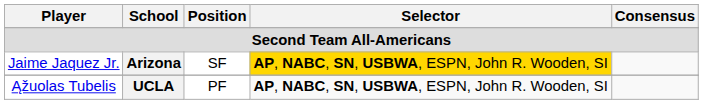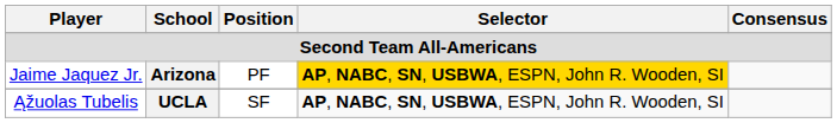Jaime Jaquez Jr. | Position: SF -> PF
Ąžuolas Tubelis | Position: PF -> SF
